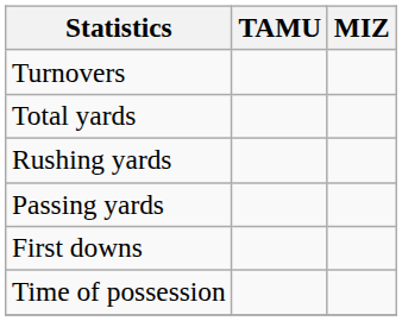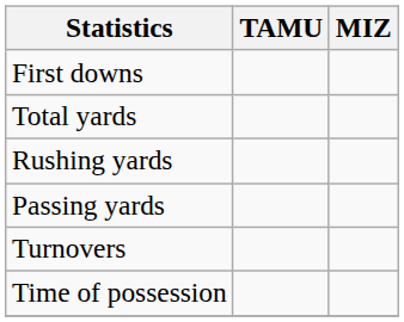rows swapped: First downs <-> Turnovers
